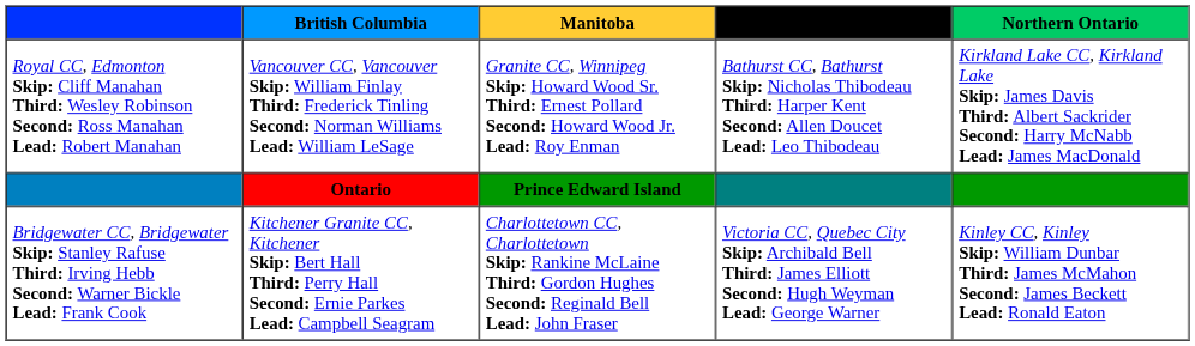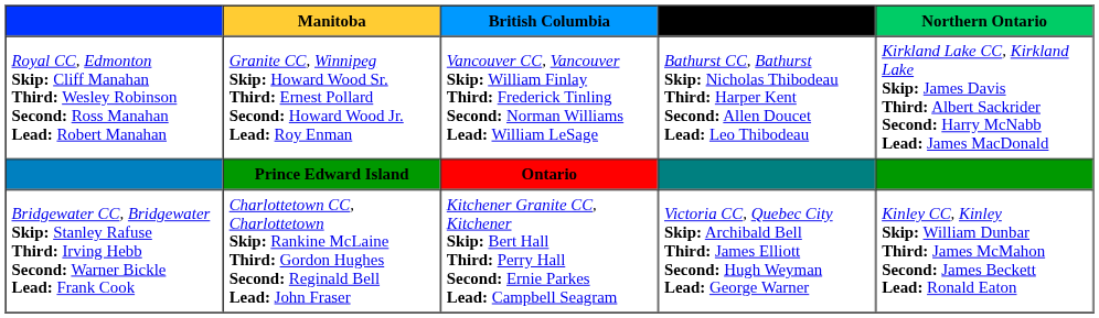columns swapped: British Columbia <-> Manitoba
